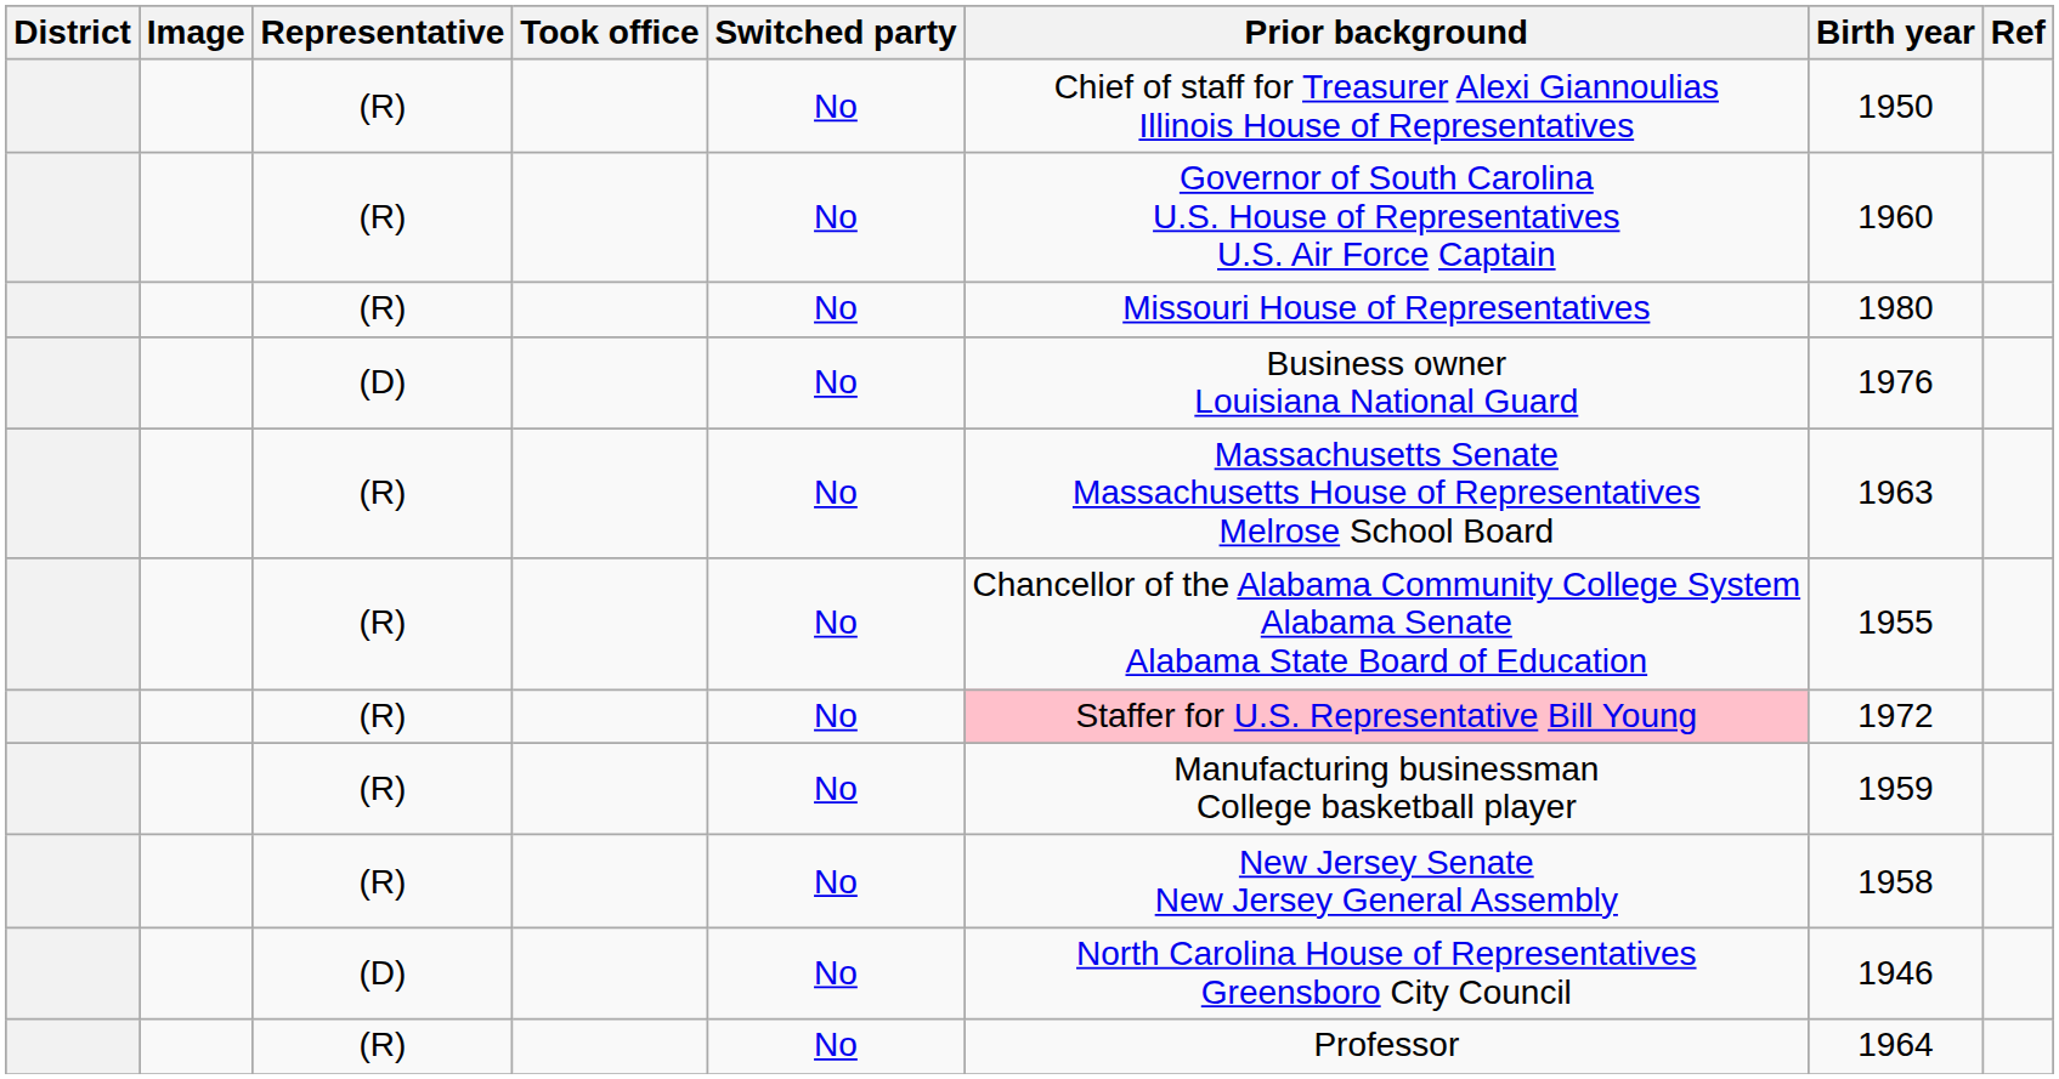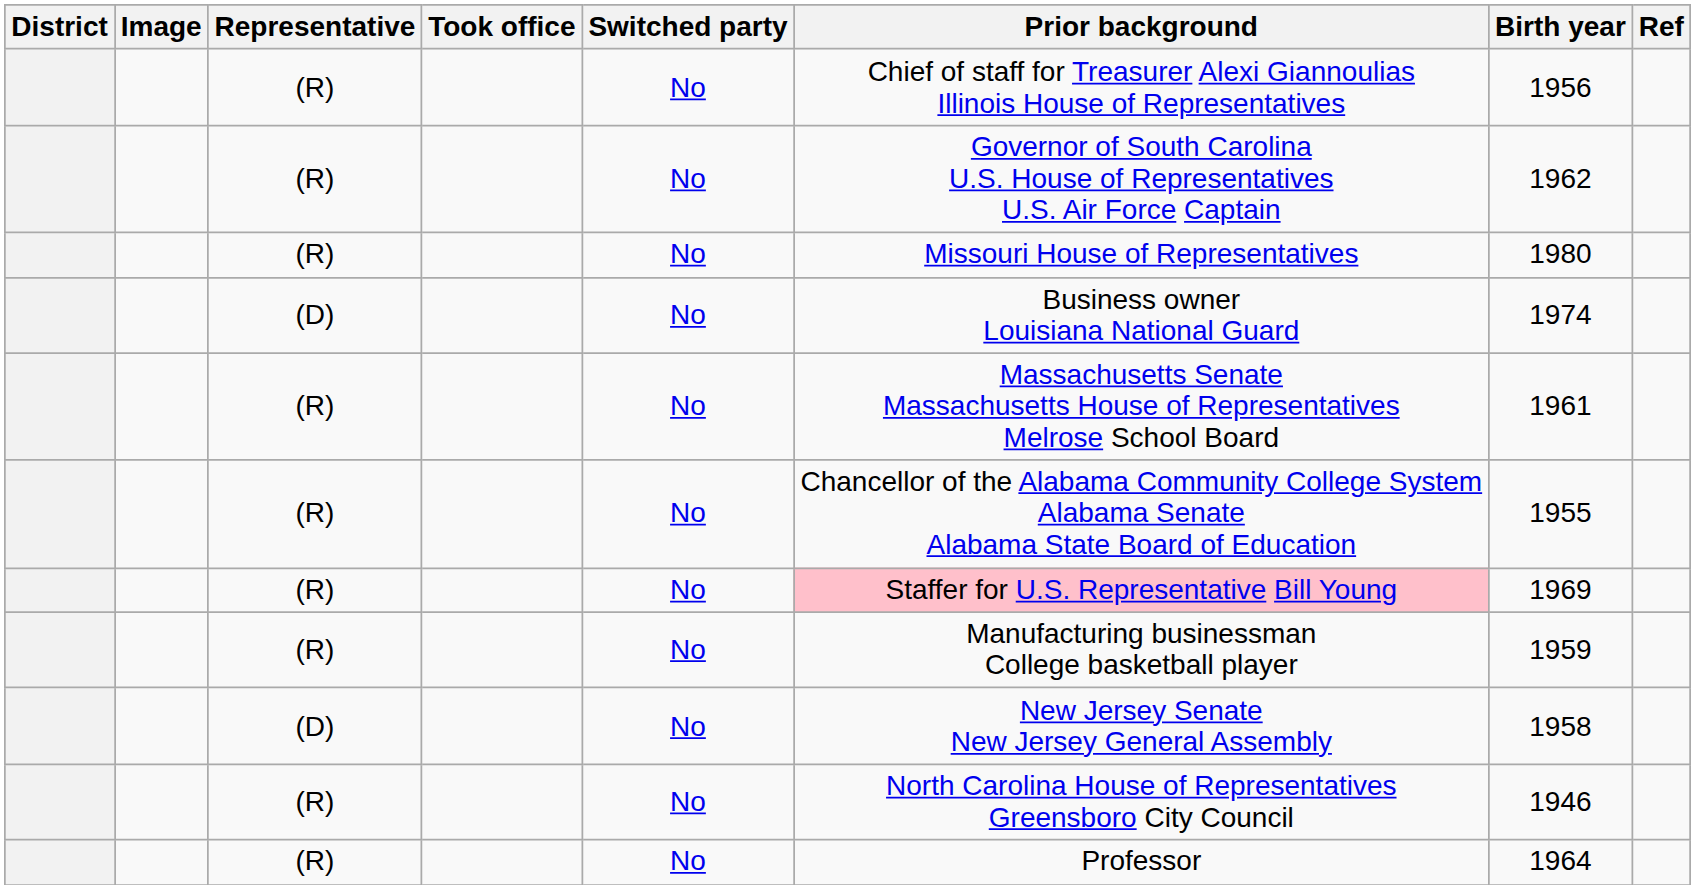row 2 | Birth year: 1950 -> 1956
row 3 | Birth year: 1960 -> 1962
row 5 | Birth year: 1976 -> 1974
row 6 | Birth year: 1963 -> 1961
row 8 | Birth year: 1972 -> 1969
row 10 | Representative: (R) -> (D)
row 11 | Representative: (D) -> (R)
